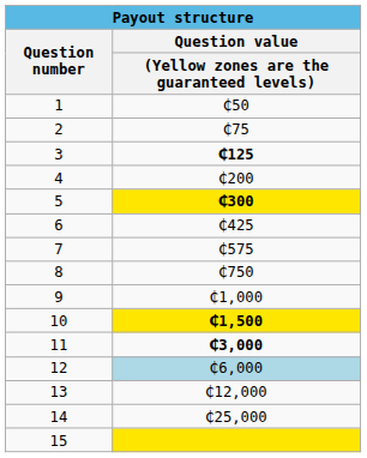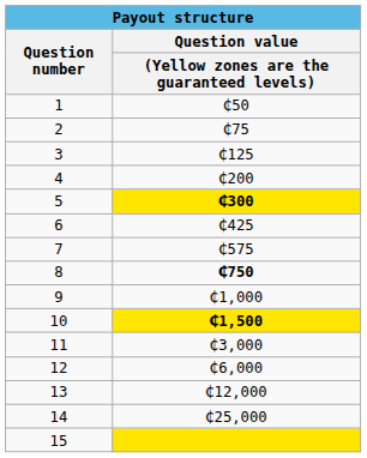3 | Question value / (Yellow zones are the guaranteed levels): bold -> normal
8 | Question value / (Yellow zones are the guaranteed levels): normal -> bold
11 | Question value / (Yellow zones are the guaranteed levels): bold -> normal
12 | Question value / (Yellow zones are the guaranteed levels): lightblue background -> no background
